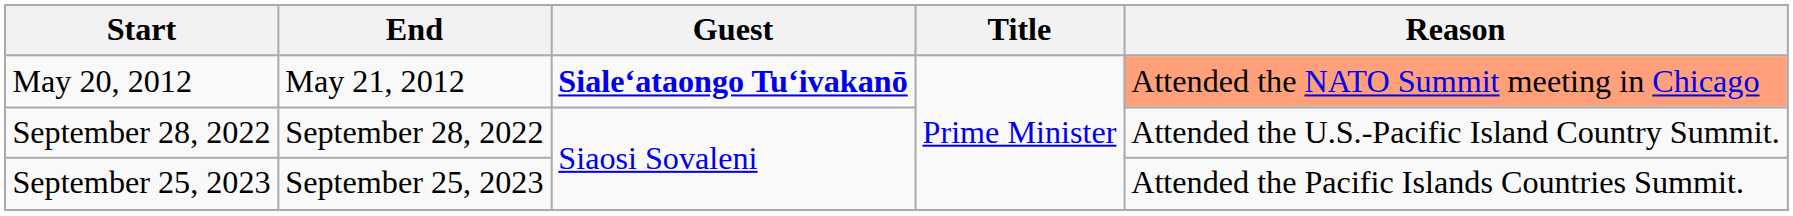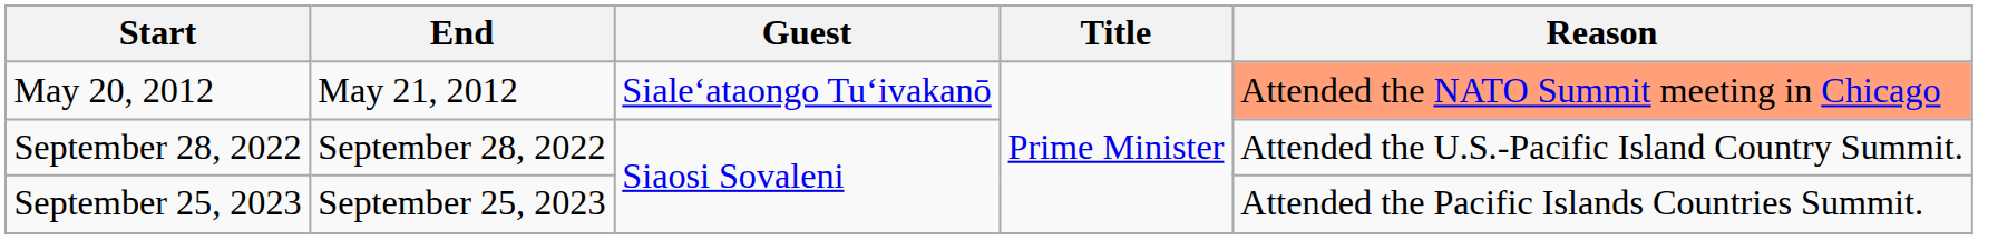May 20, 2012 | Guest: bold -> normal
